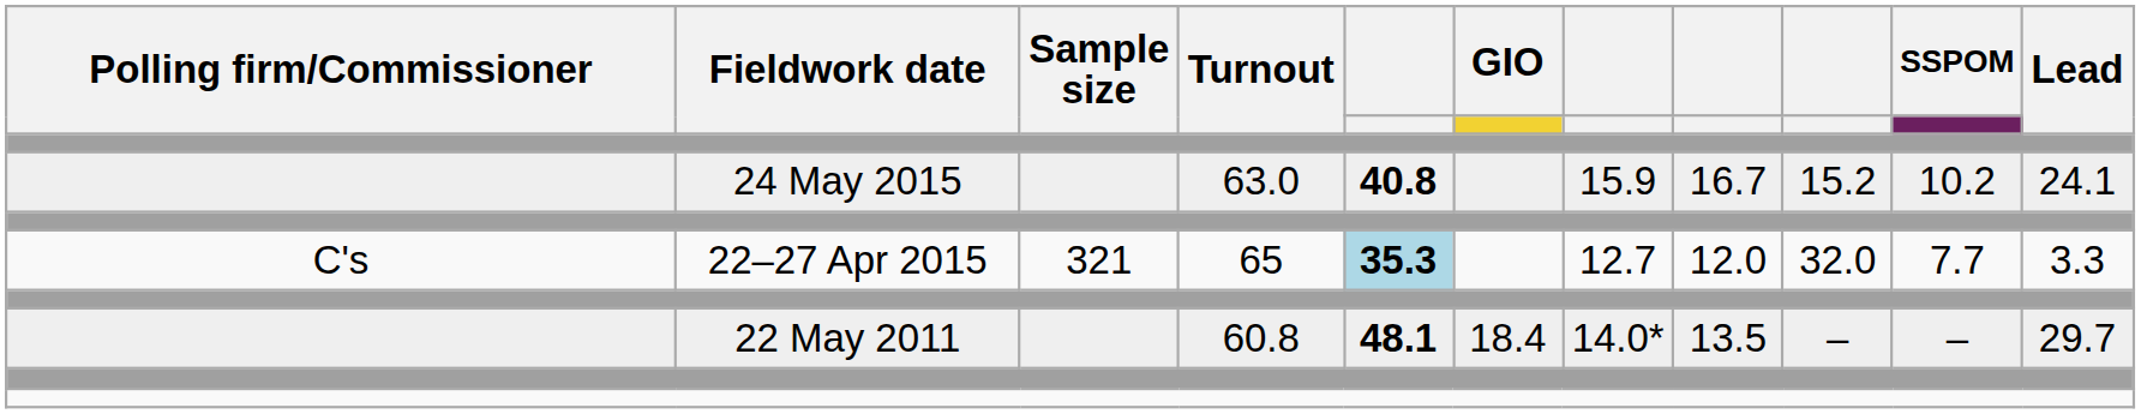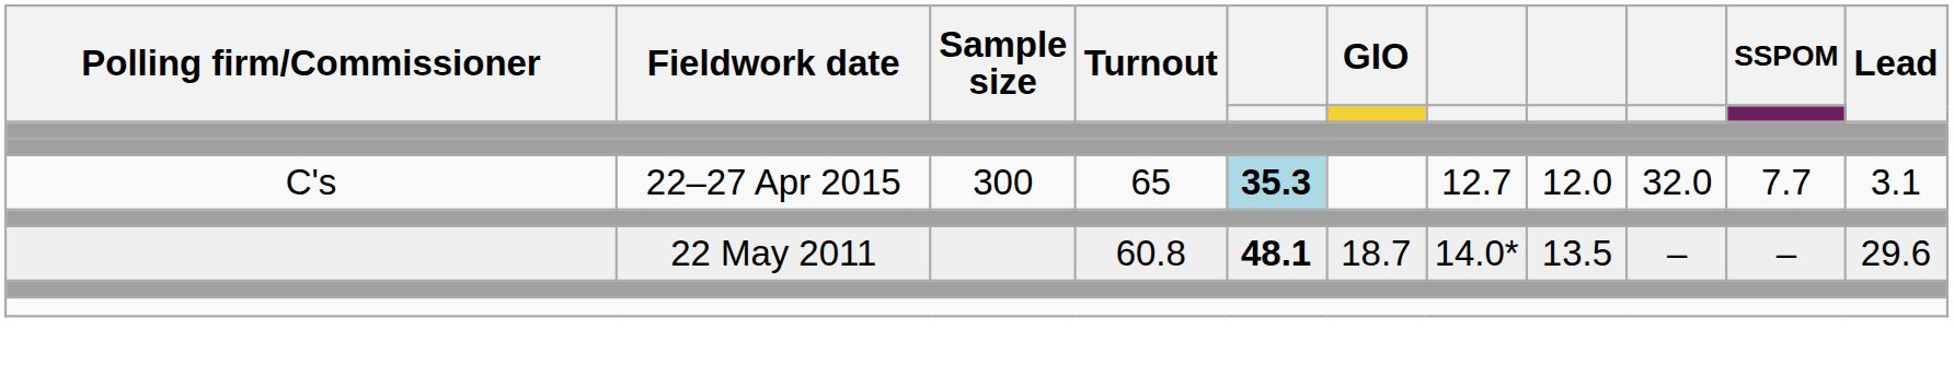- row: 24 May 2015 | 63.0 | 40.8 | 15.9 | 16.7 | 15.2 | 10.2 | 24.1
22–27 Apr 2015 | Sample size: 321 -> 300
22–27 Apr 2015 | Lead: 3.3 -> 3.1
22 May 2011 | GIO: 18.4 -> 18.7
22 May 2011 | Lead: 29.7 -> 29.6
